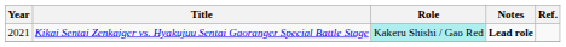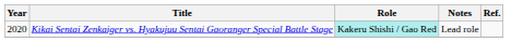row 2 | Year: 2021 -> 2020
row 2 | Notes: bold -> normal
